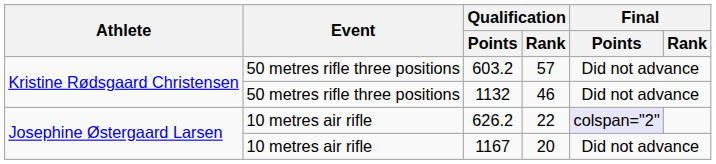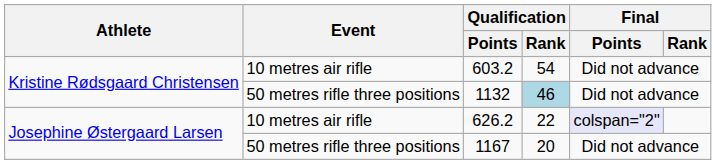603.2 | Event: 50 metres rifle three positions -> 10 metres air rifle
603.2 | Qualification / Rank: 57 -> 54
1132 | Qualification / Rank: no background -> lightblue background
1167 | Event: 10 metres air rifle -> 50 metres rifle three positions
